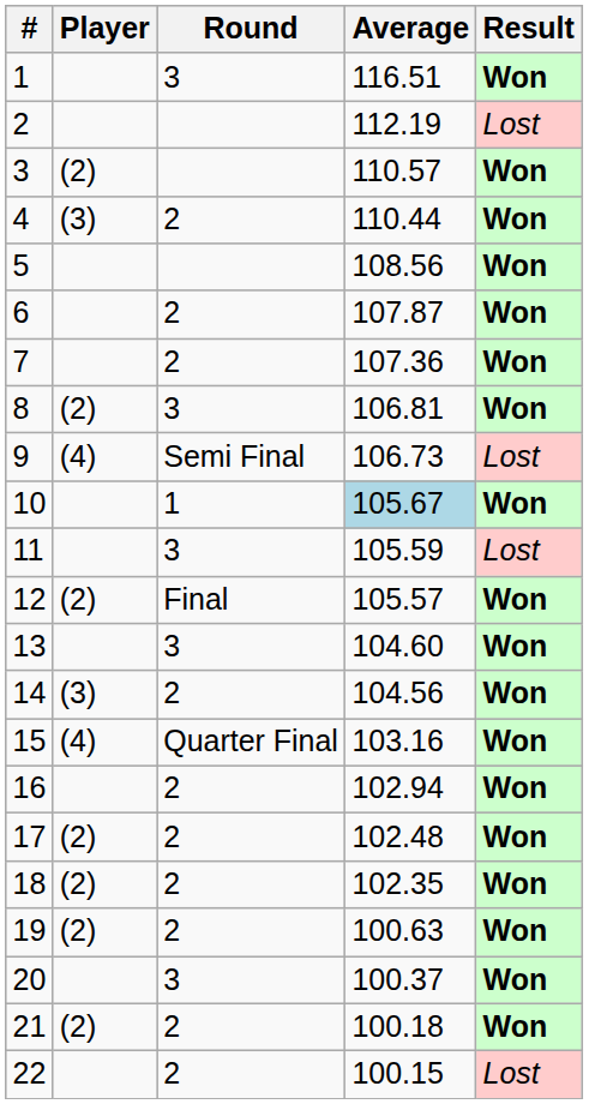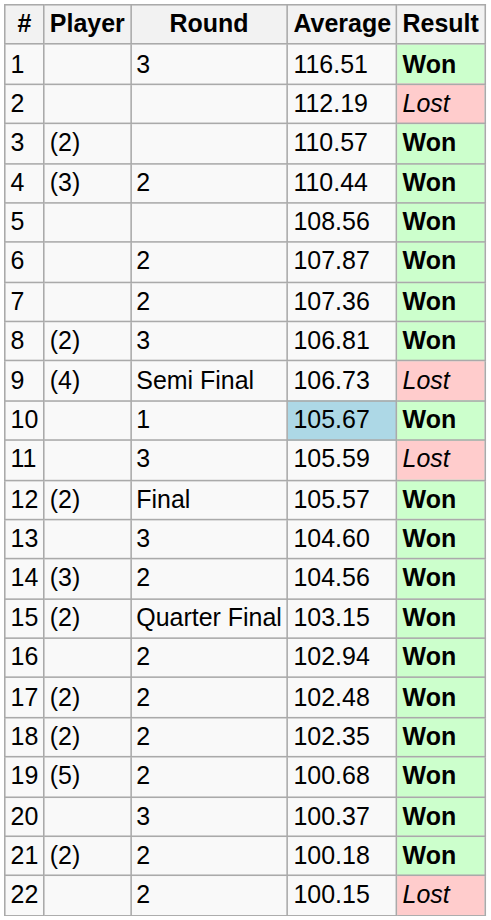15 | Player: (4) -> (2)
15 | Average: 103.16 -> 103.15
19 | Player: (2) -> (5)
19 | Average: 100.63 -> 100.68
